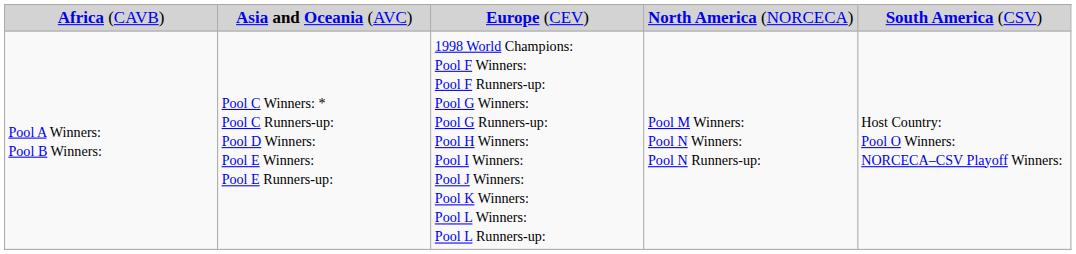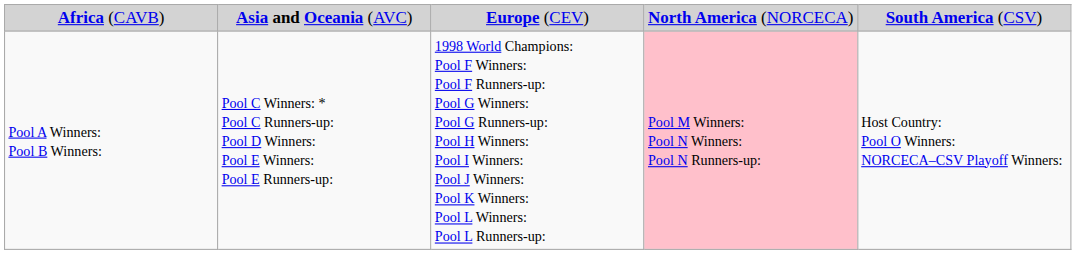Pool A Winners: Pool B Winners: | column 4: no background -> pink background
